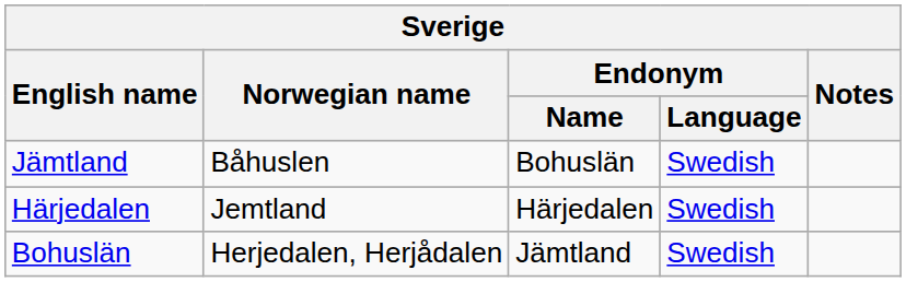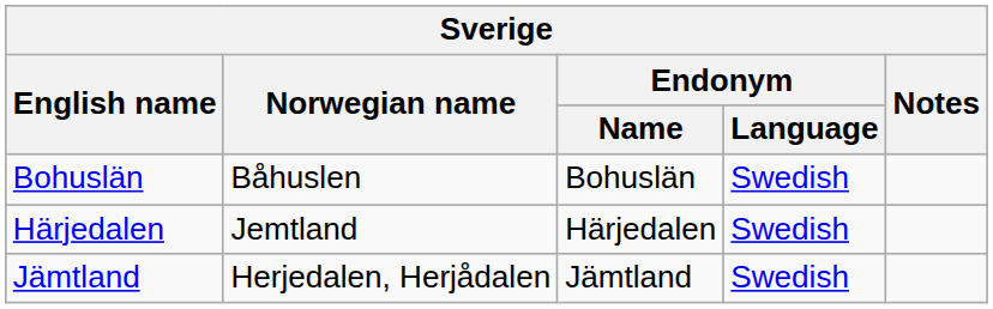row 4 | English name: Jämtland -> Bohuslän
row 6 | English name: Bohuslän -> Jämtland
